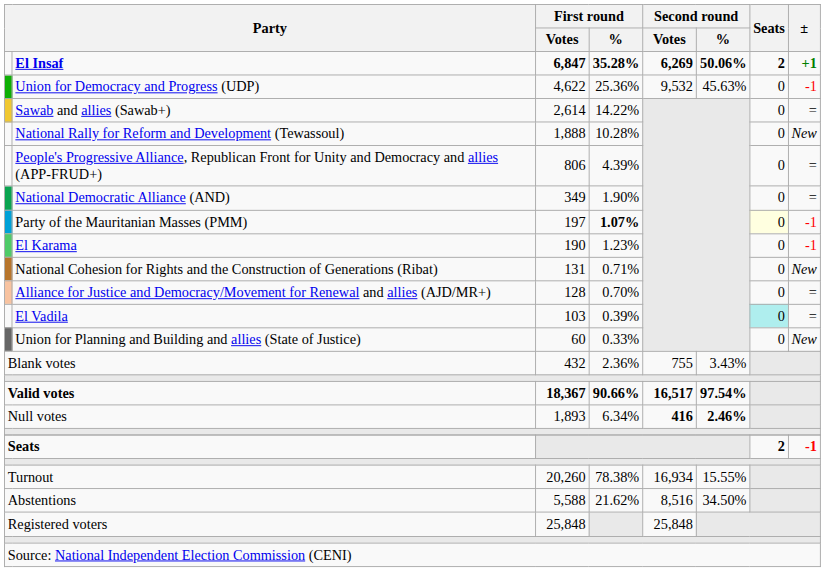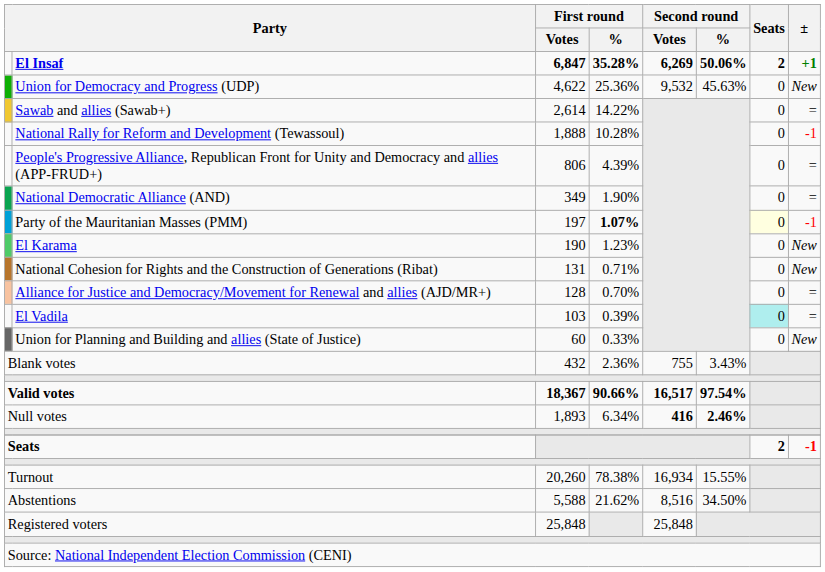Union for Democracy and Progress (UDP) | ±: -1 -> New
National Rally for Reform and Development (Tewassoul) | ±: New -> -1
El Karama | ±: -1 -> New
